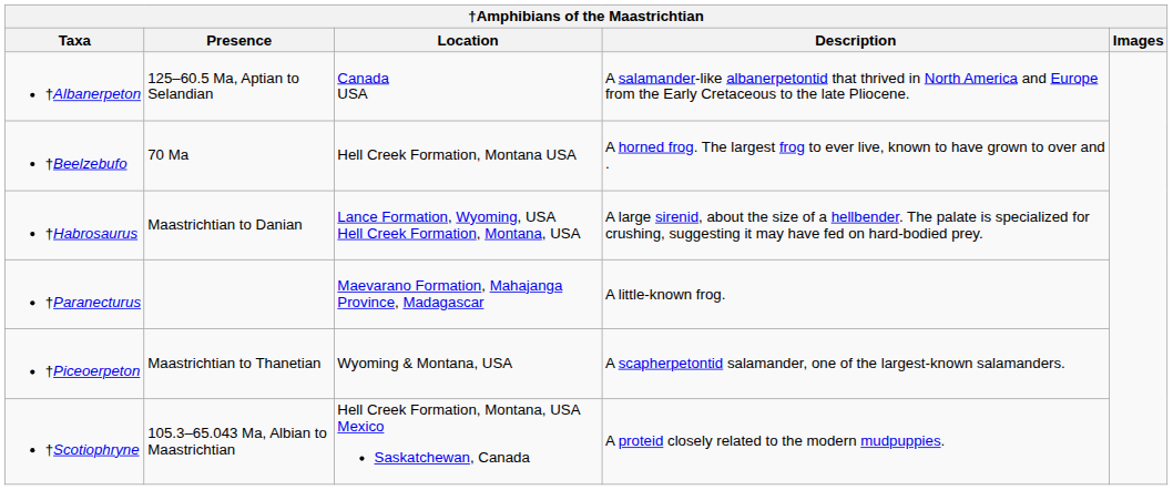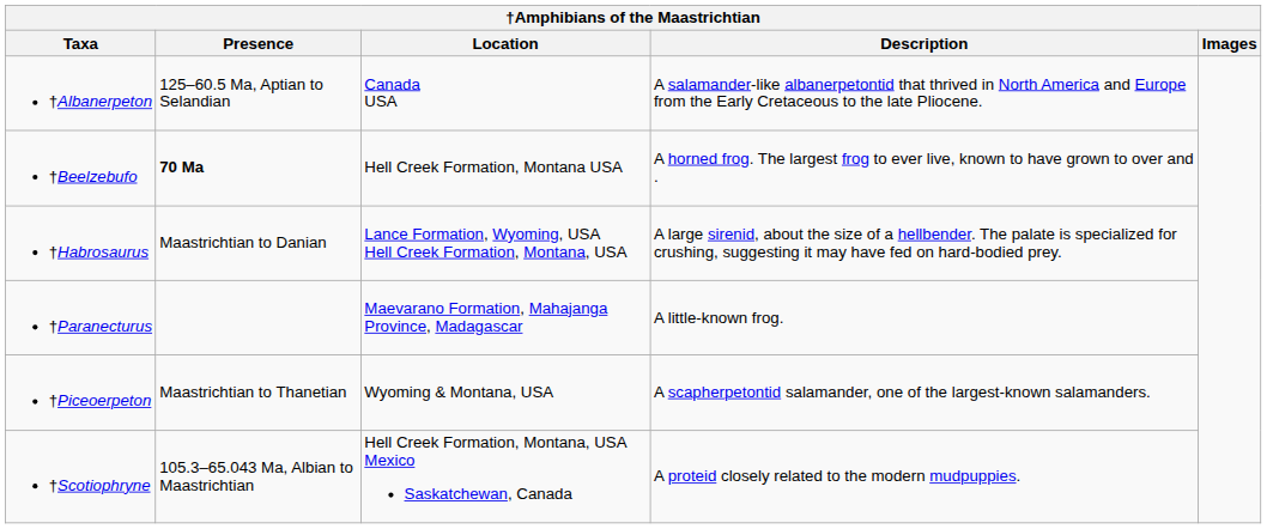†Beelzebufo | Presence: normal -> bold
